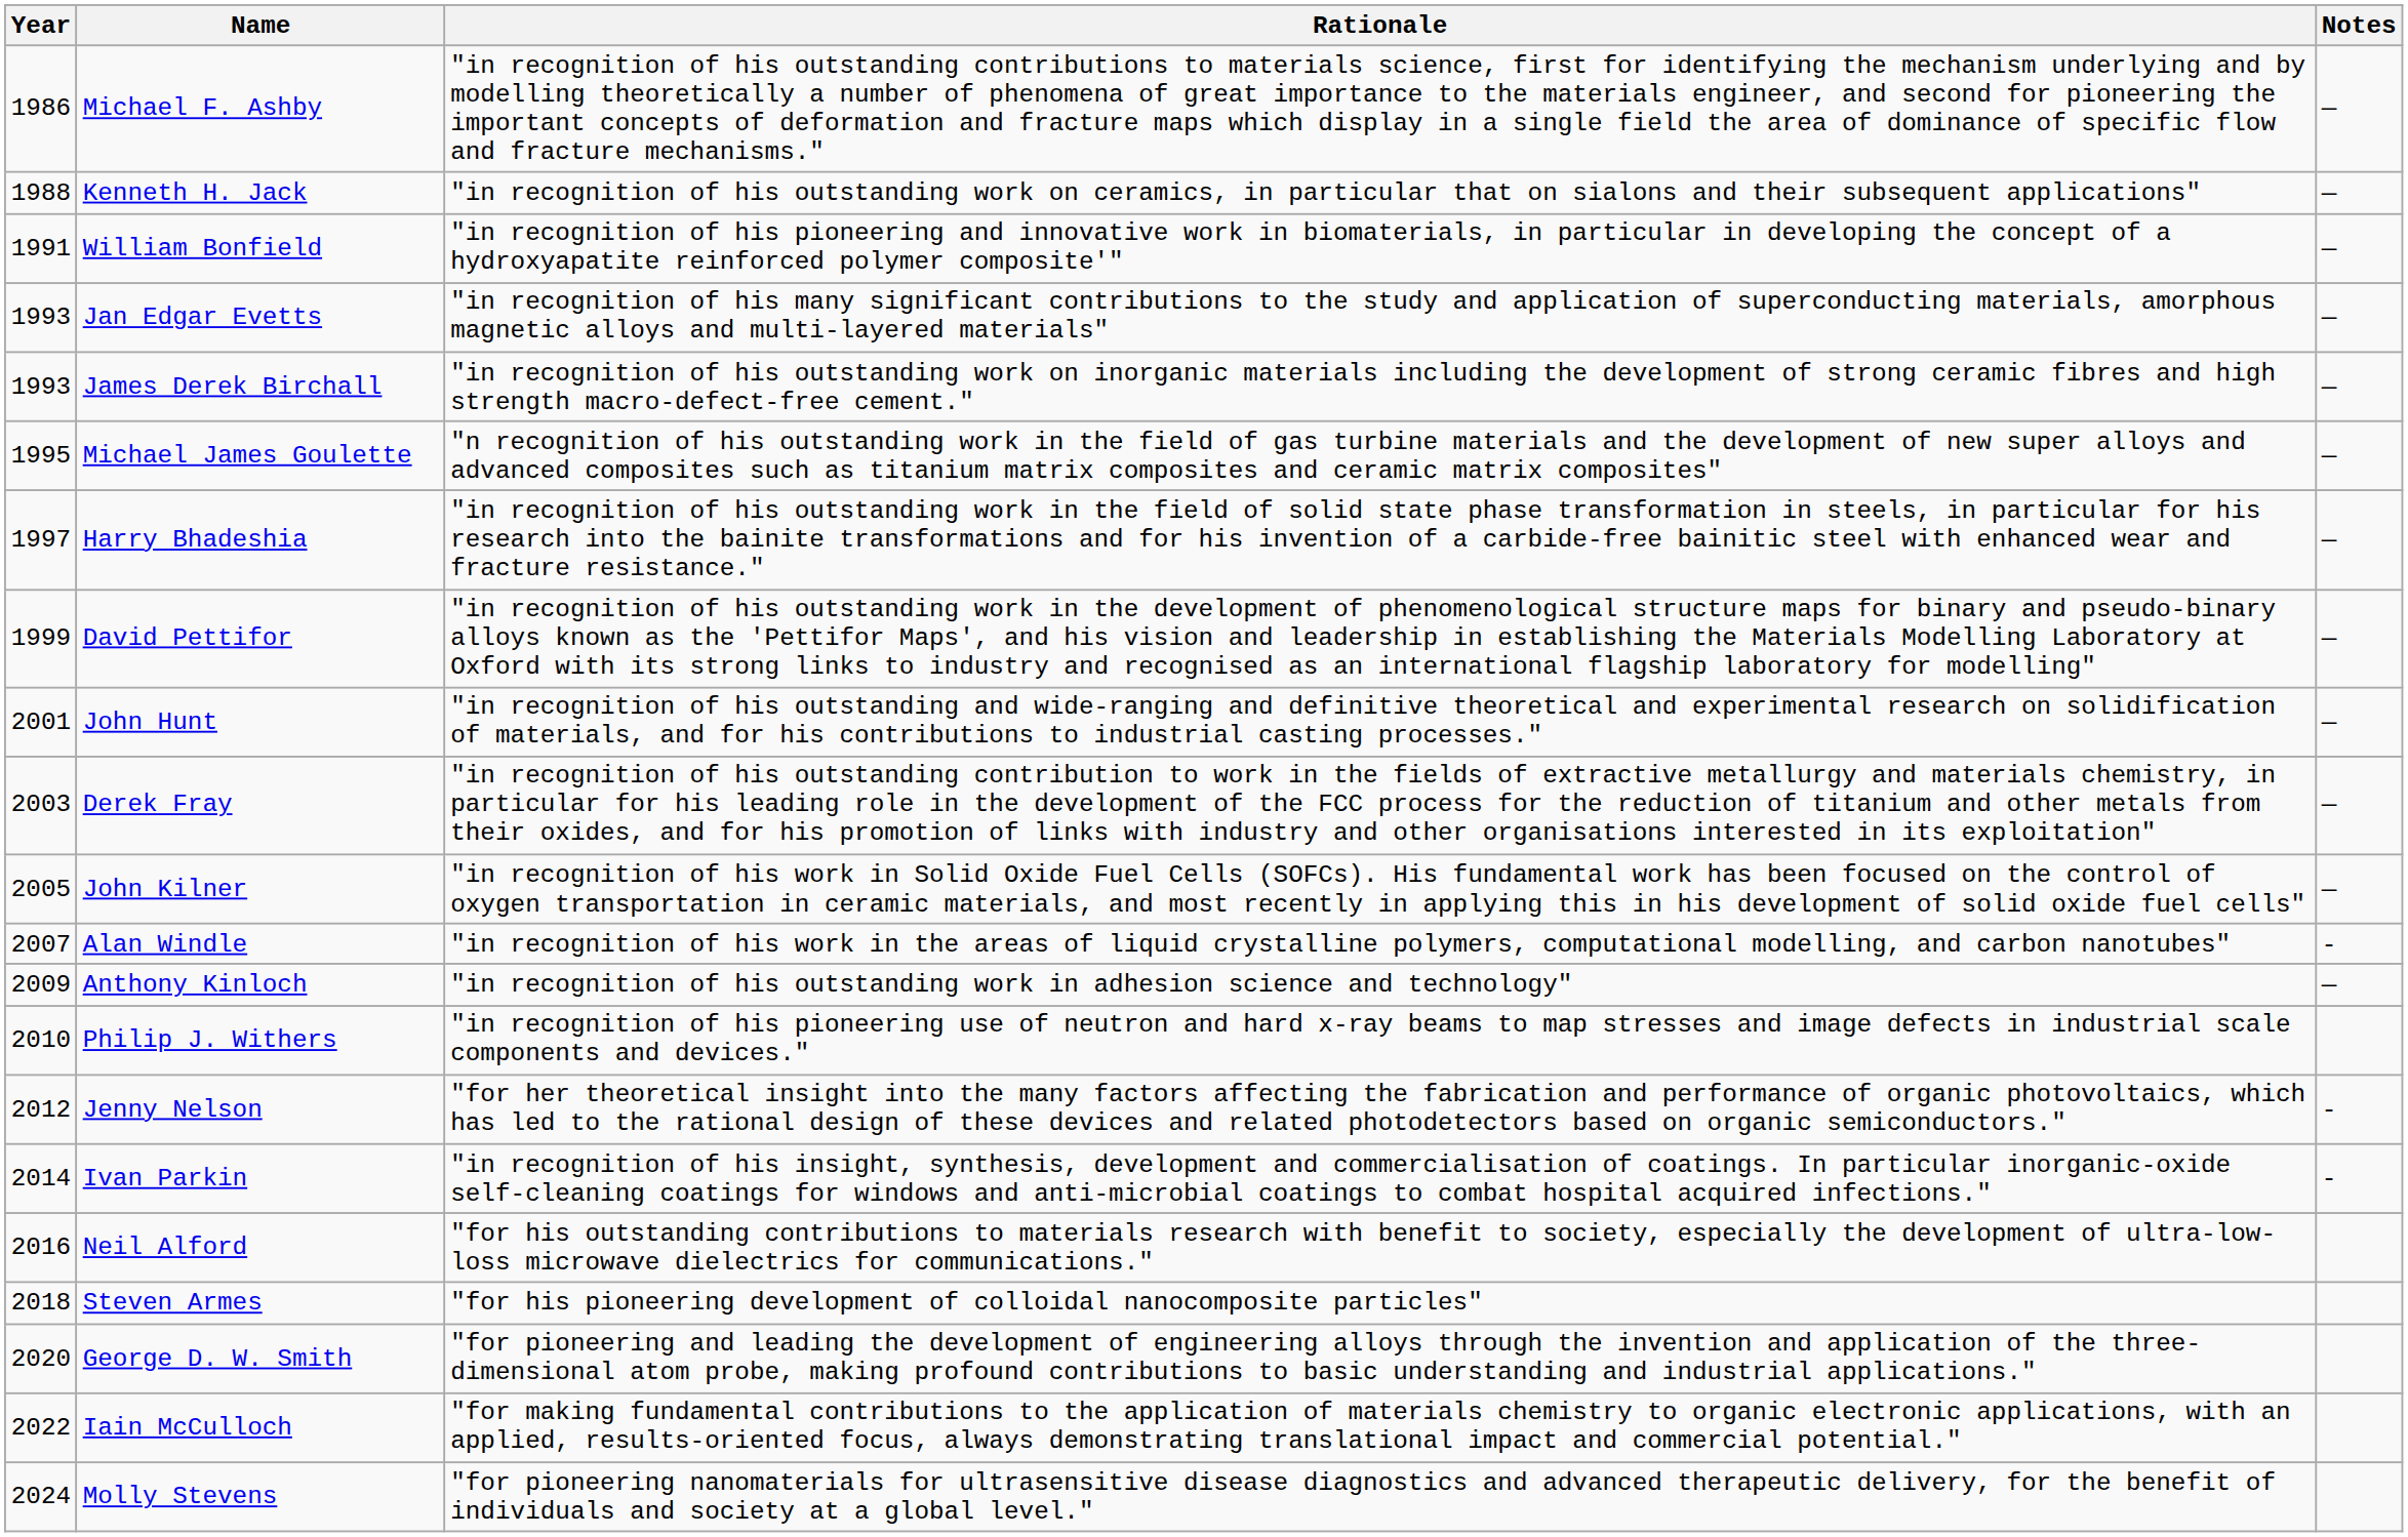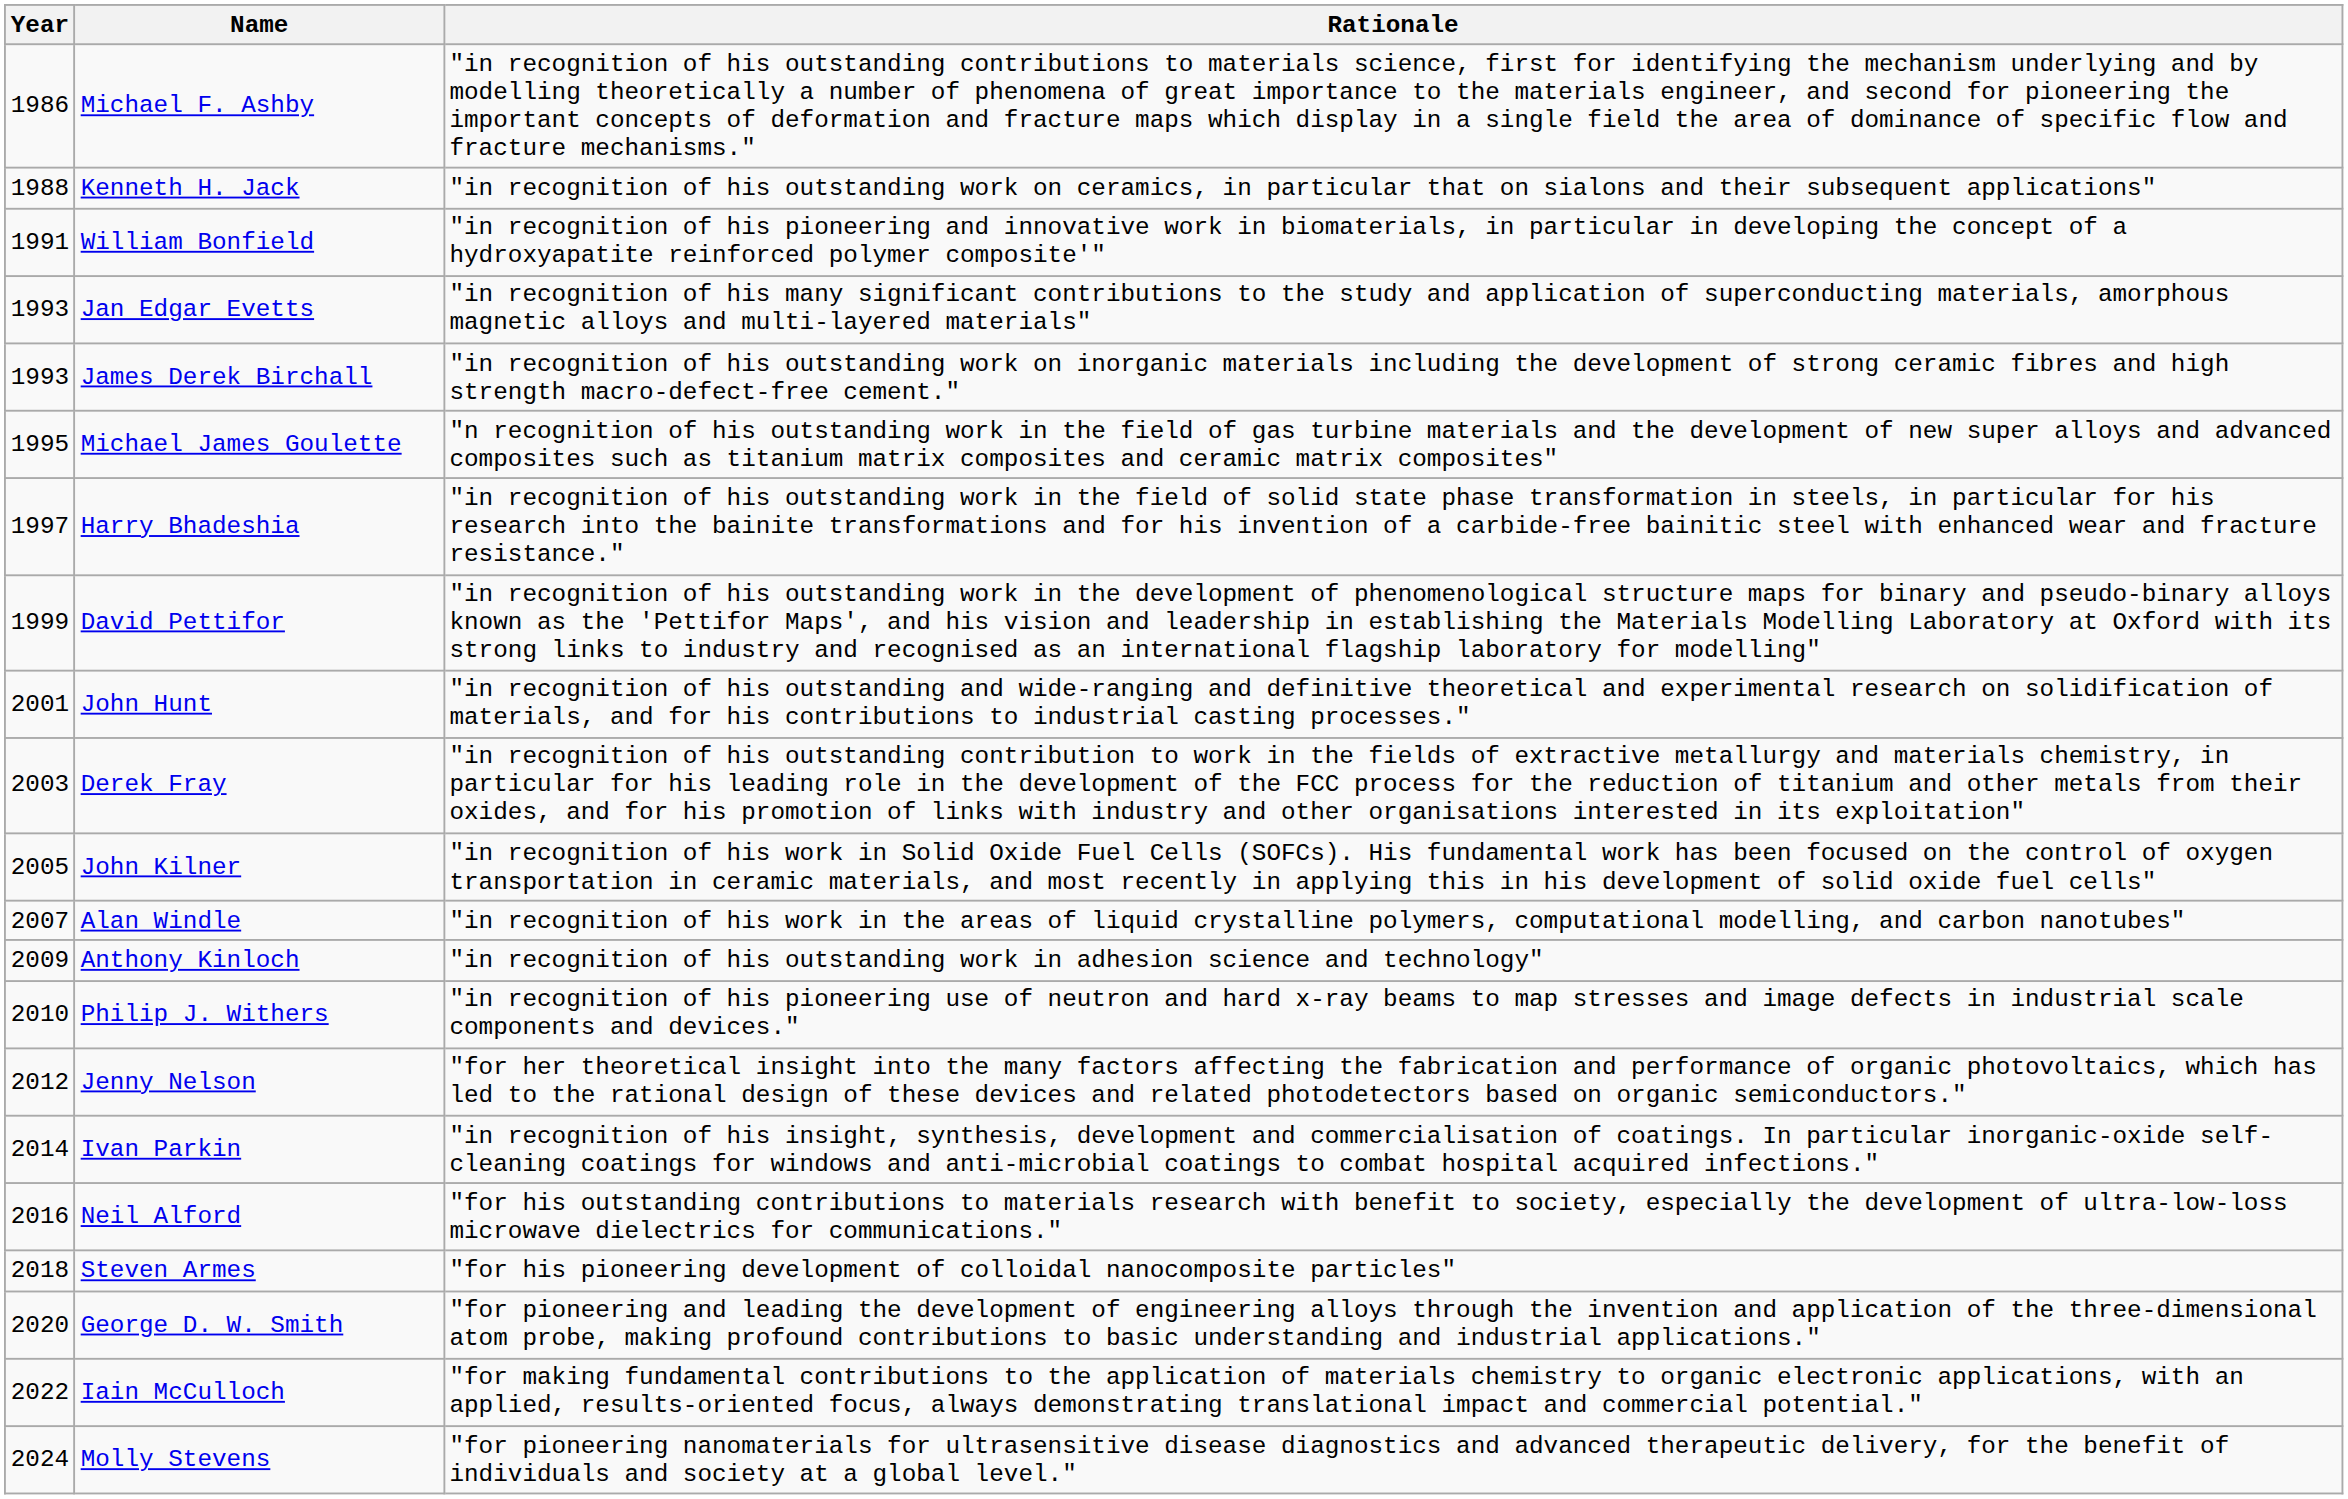- column: Notes | — | — | — | — | — | — | — | — | — | — | — | - | — | - | -
